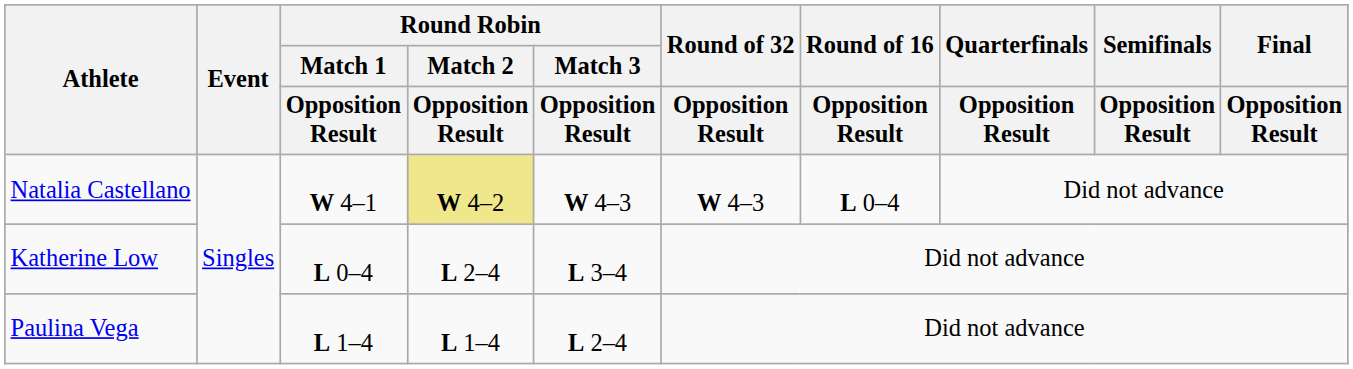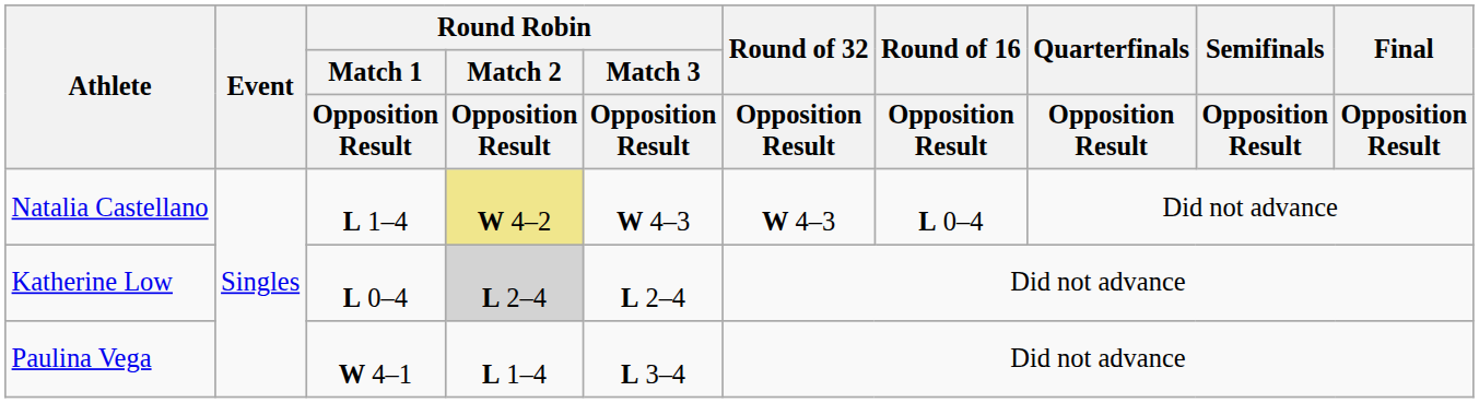Natalia Castellano | Round Robin / Match 1 / Opposition Result: W 4–1 -> L 1–4
Katherine Low | Round Robin / Match 2 / Opposition Result: no background -> lightgrey background
Katherine Low | Round Robin / Match 3 / Opposition Result: L 3–4 -> L 2–4
Paulina Vega | Round Robin / Match 1 / Opposition Result: L 1–4 -> W 4–1
Paulina Vega | Round Robin / Match 3 / Opposition Result: L 2–4 -> L 3–4
